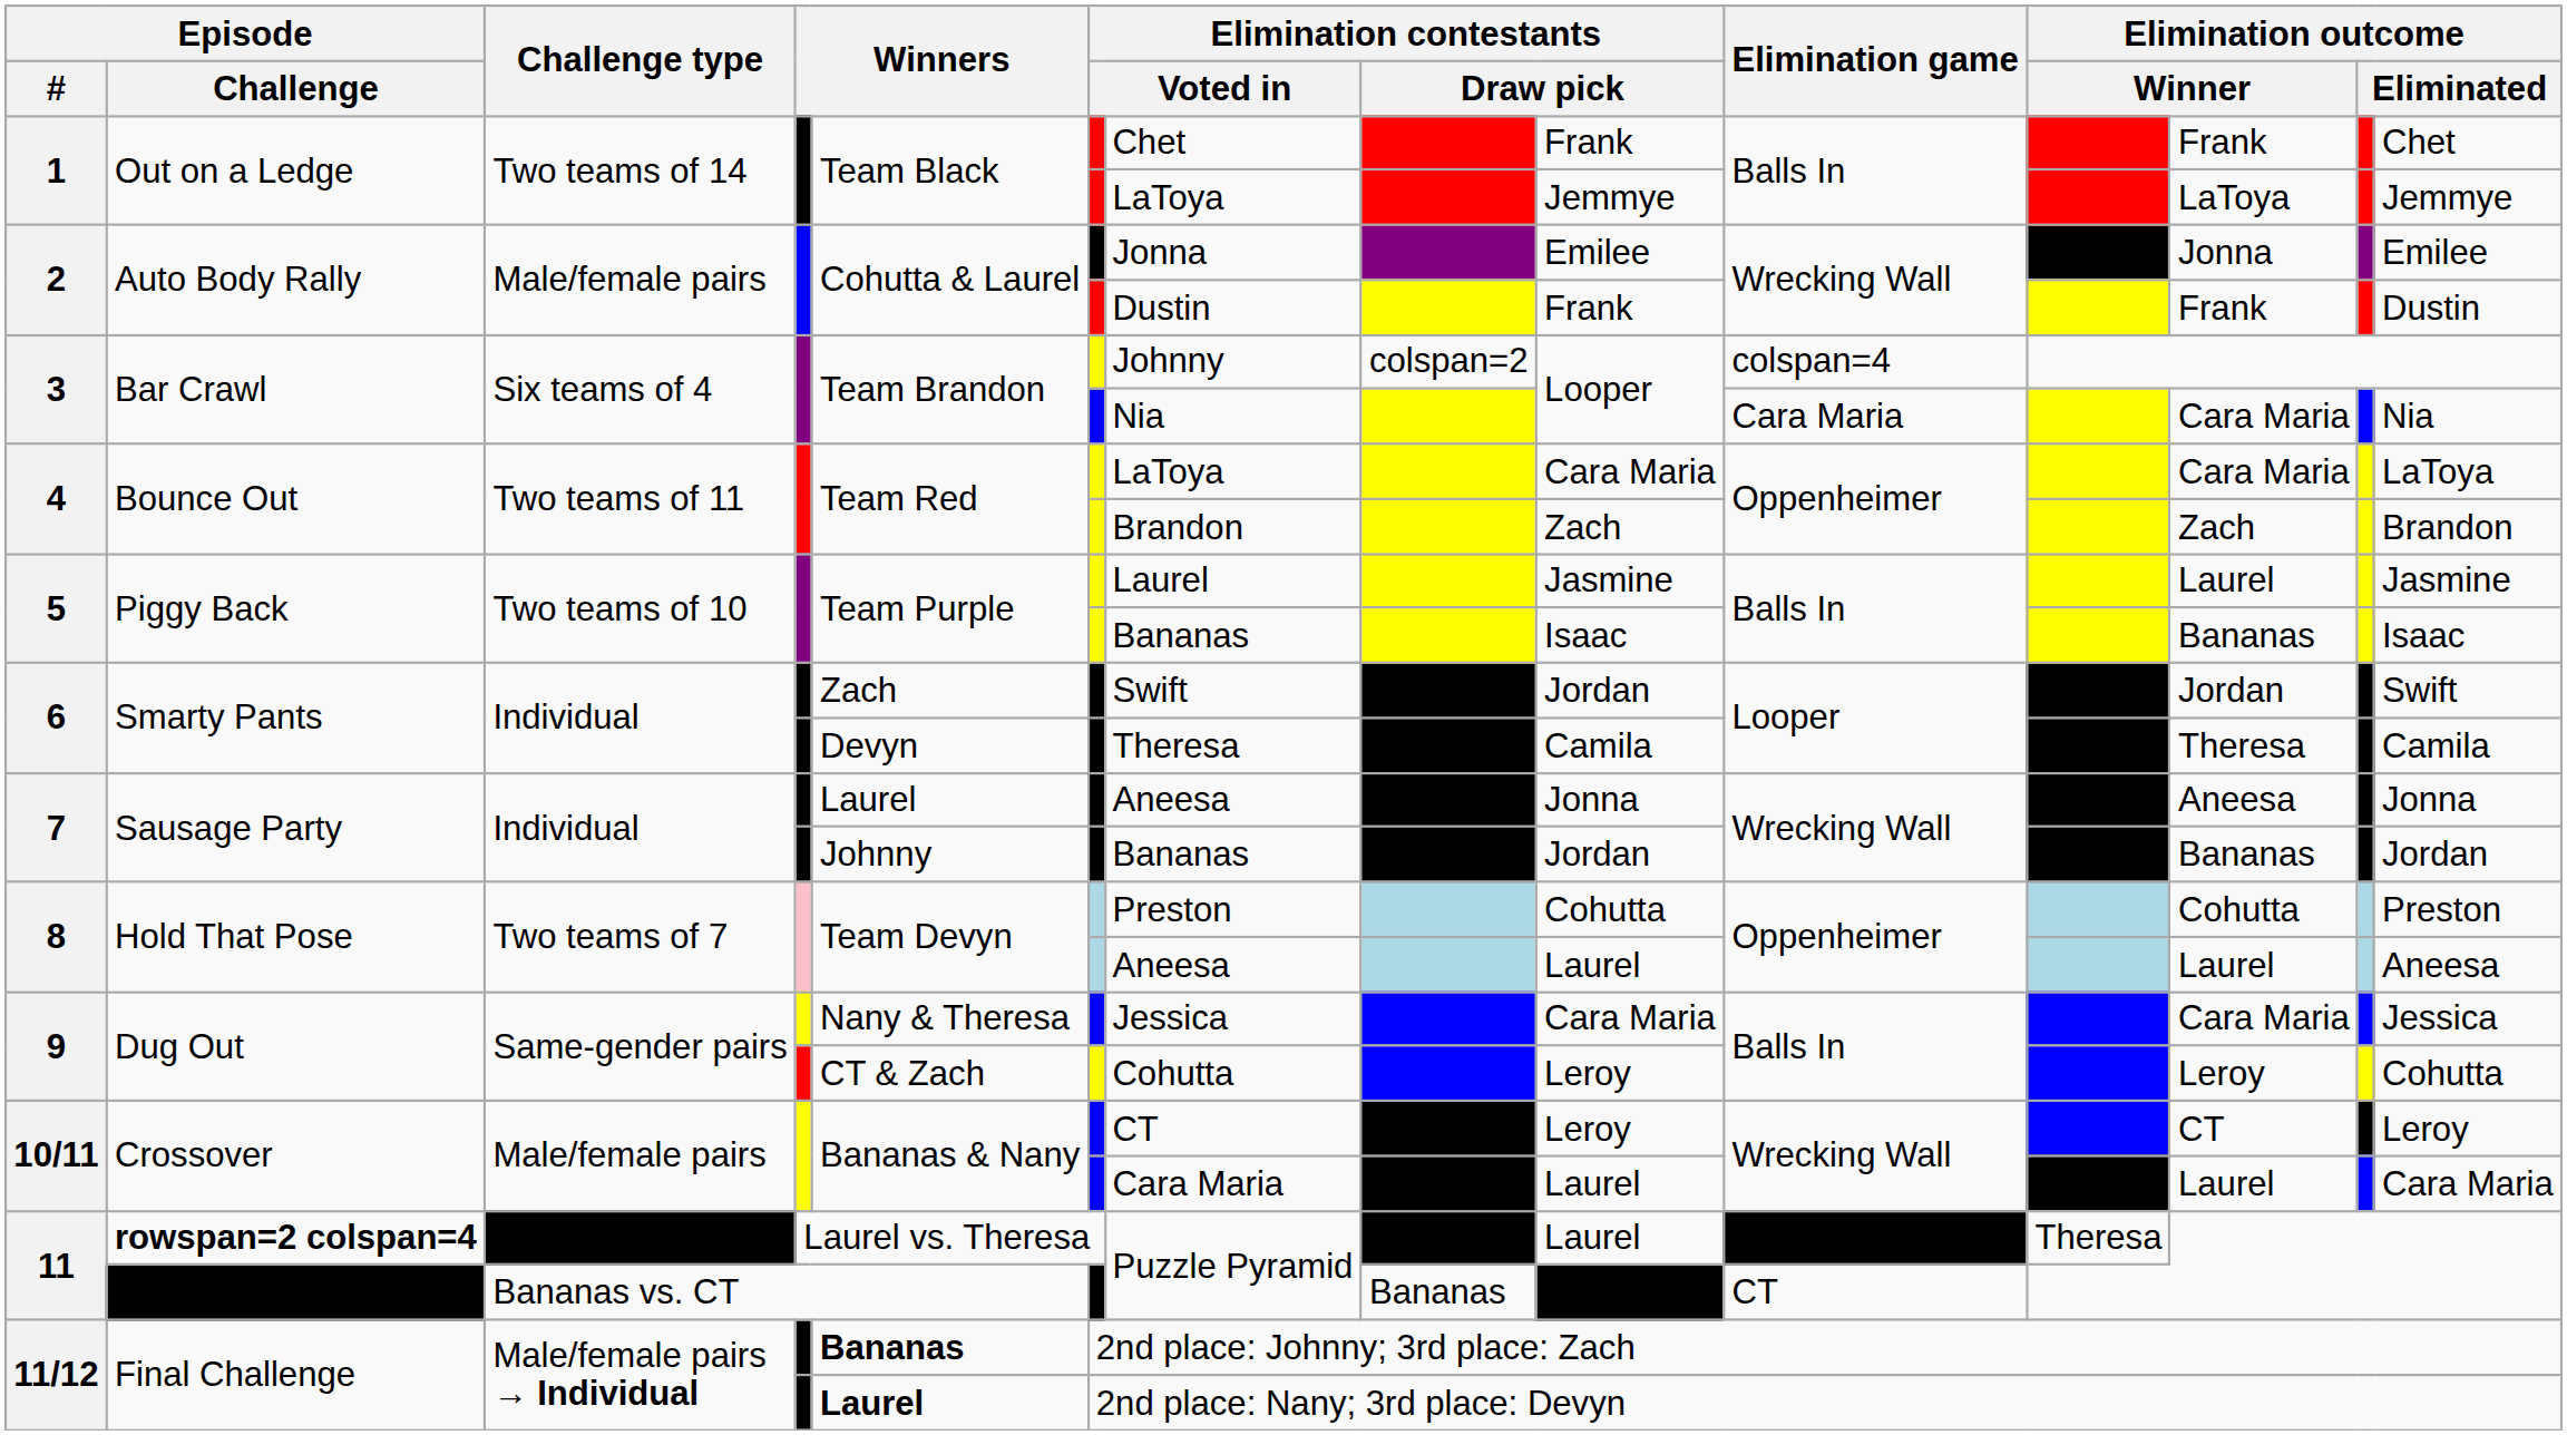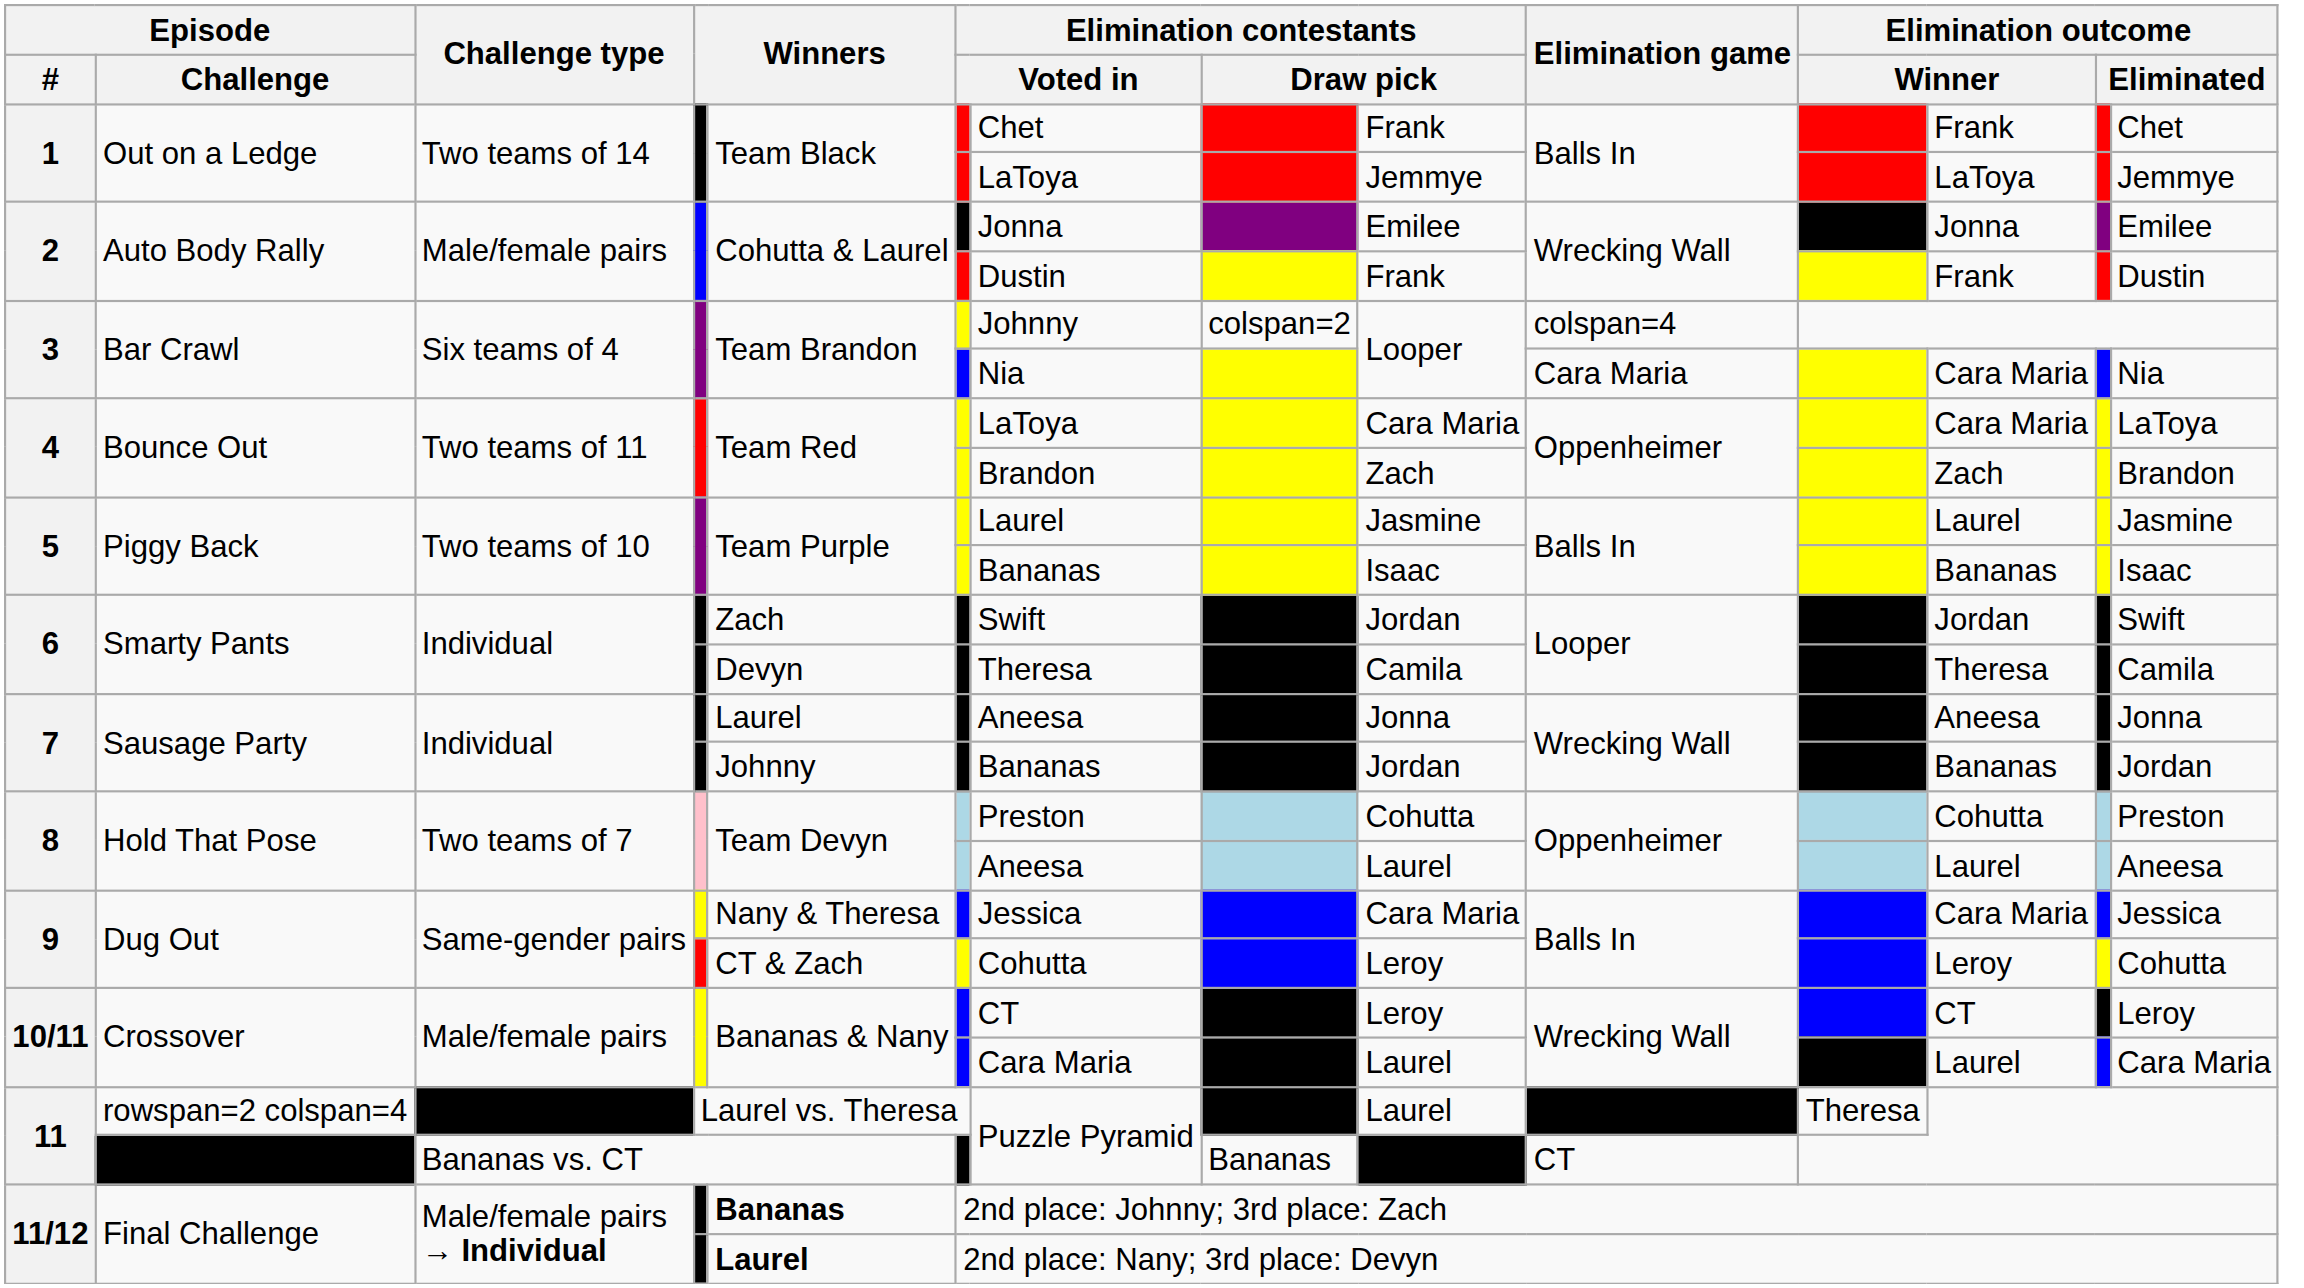rowspan=2 colspan=4 | Episode / Challenge: bold -> normal
